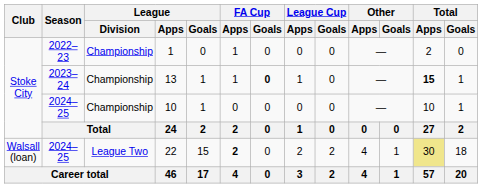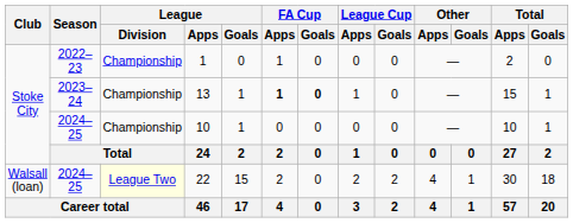13 | FA Cup / Apps: normal -> bold
13 | Total / Apps: bold -> normal
22 | League / Division: no background -> lightyellow background
22 | FA Cup / Apps: bold -> normal
22 | Total / Apps: khaki background -> no background
